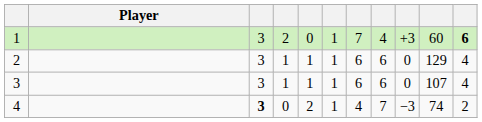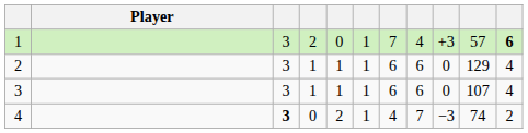row 2 | column 10: 60 -> 57
